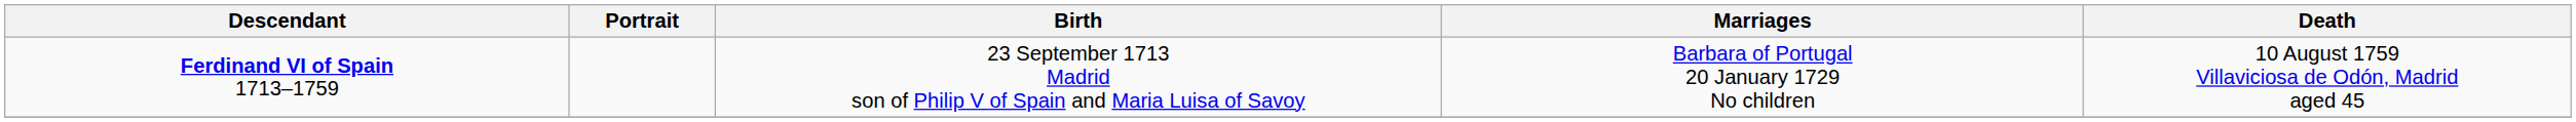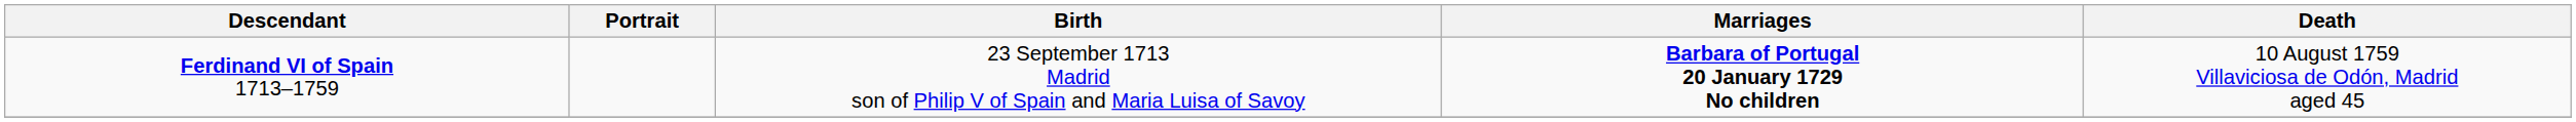Ferdinand VI of Spain 1713–1759 | Marriages: normal -> bold
